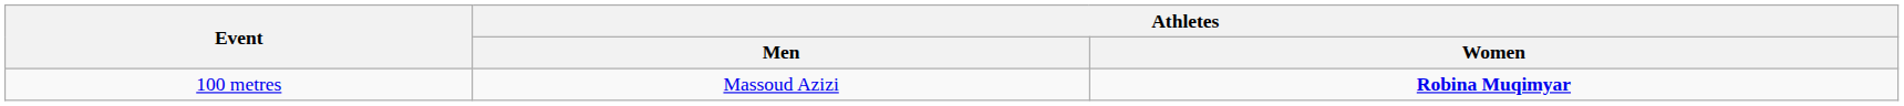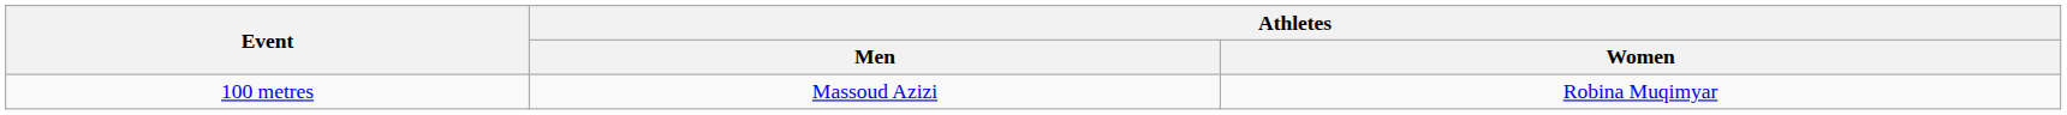100 metres | Athletes / Women: bold -> normal
